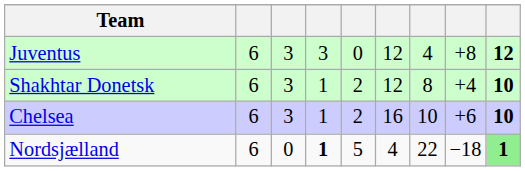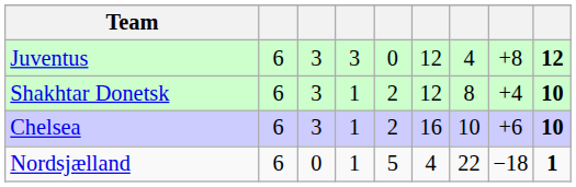Nordsjælland | column 4: bold -> normal
Nordsjælland | column 9: lightgreen background -> no background
